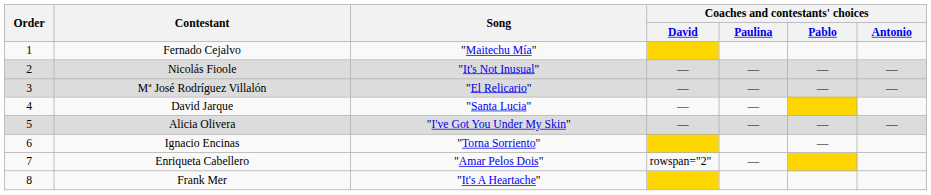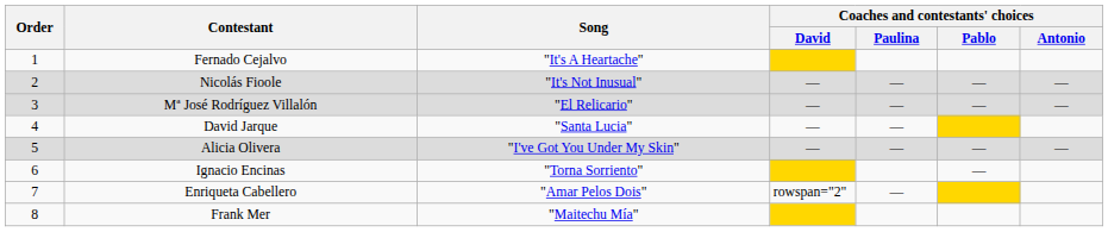Fernado Cejalvo | Song: "Maitechu Mía" -> "It's A Heartache"
Frank Mer | Song: "It's A Heartache" -> "Maitechu Mía"
